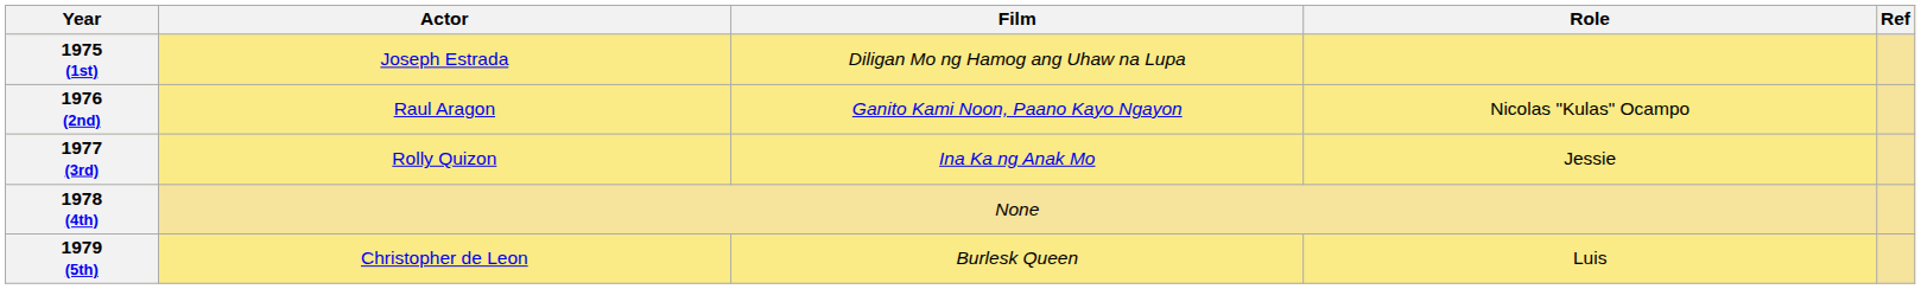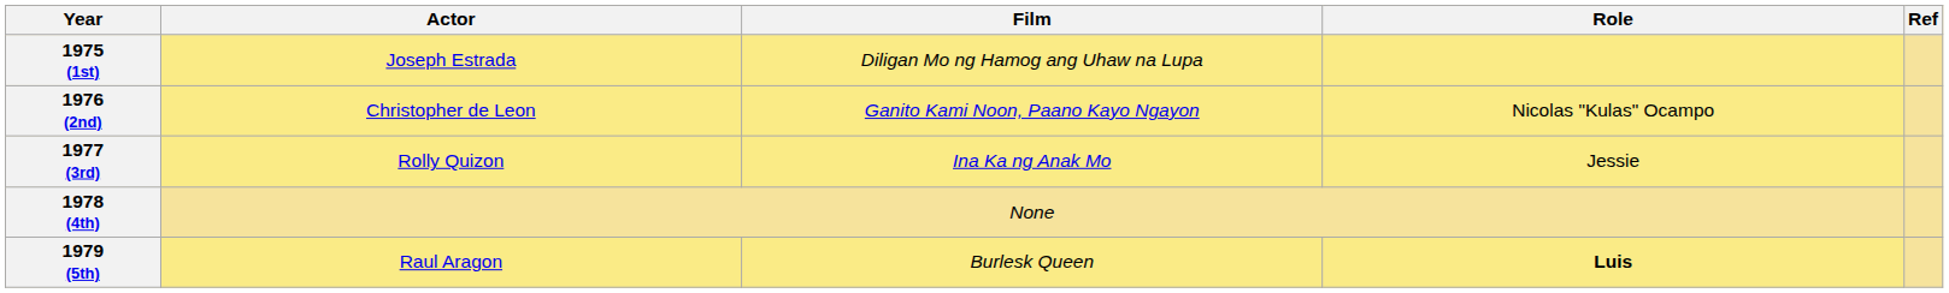1976 (2nd) | Actor: Raul Aragon -> Christopher de Leon
1979 (5th) | Actor: Christopher de Leon -> Raul Aragon
1979 (5th) | Role: normal -> bold
